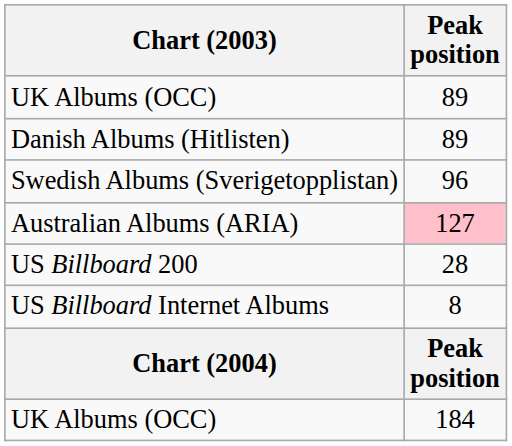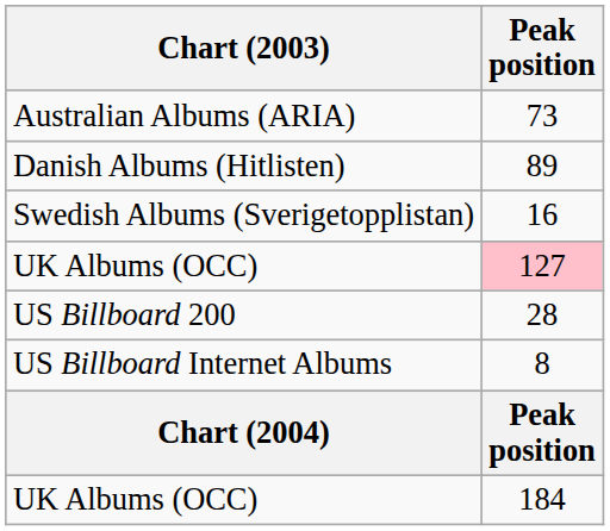row 2 | Chart (2003): UK Albums (OCC) -> Australian Albums (ARIA)
row 2 | Peak position: 89 -> 73
row 4 | Peak position: 96 -> 16
row 5 | Chart (2003): Australian Albums (ARIA) -> UK Albums (OCC)
